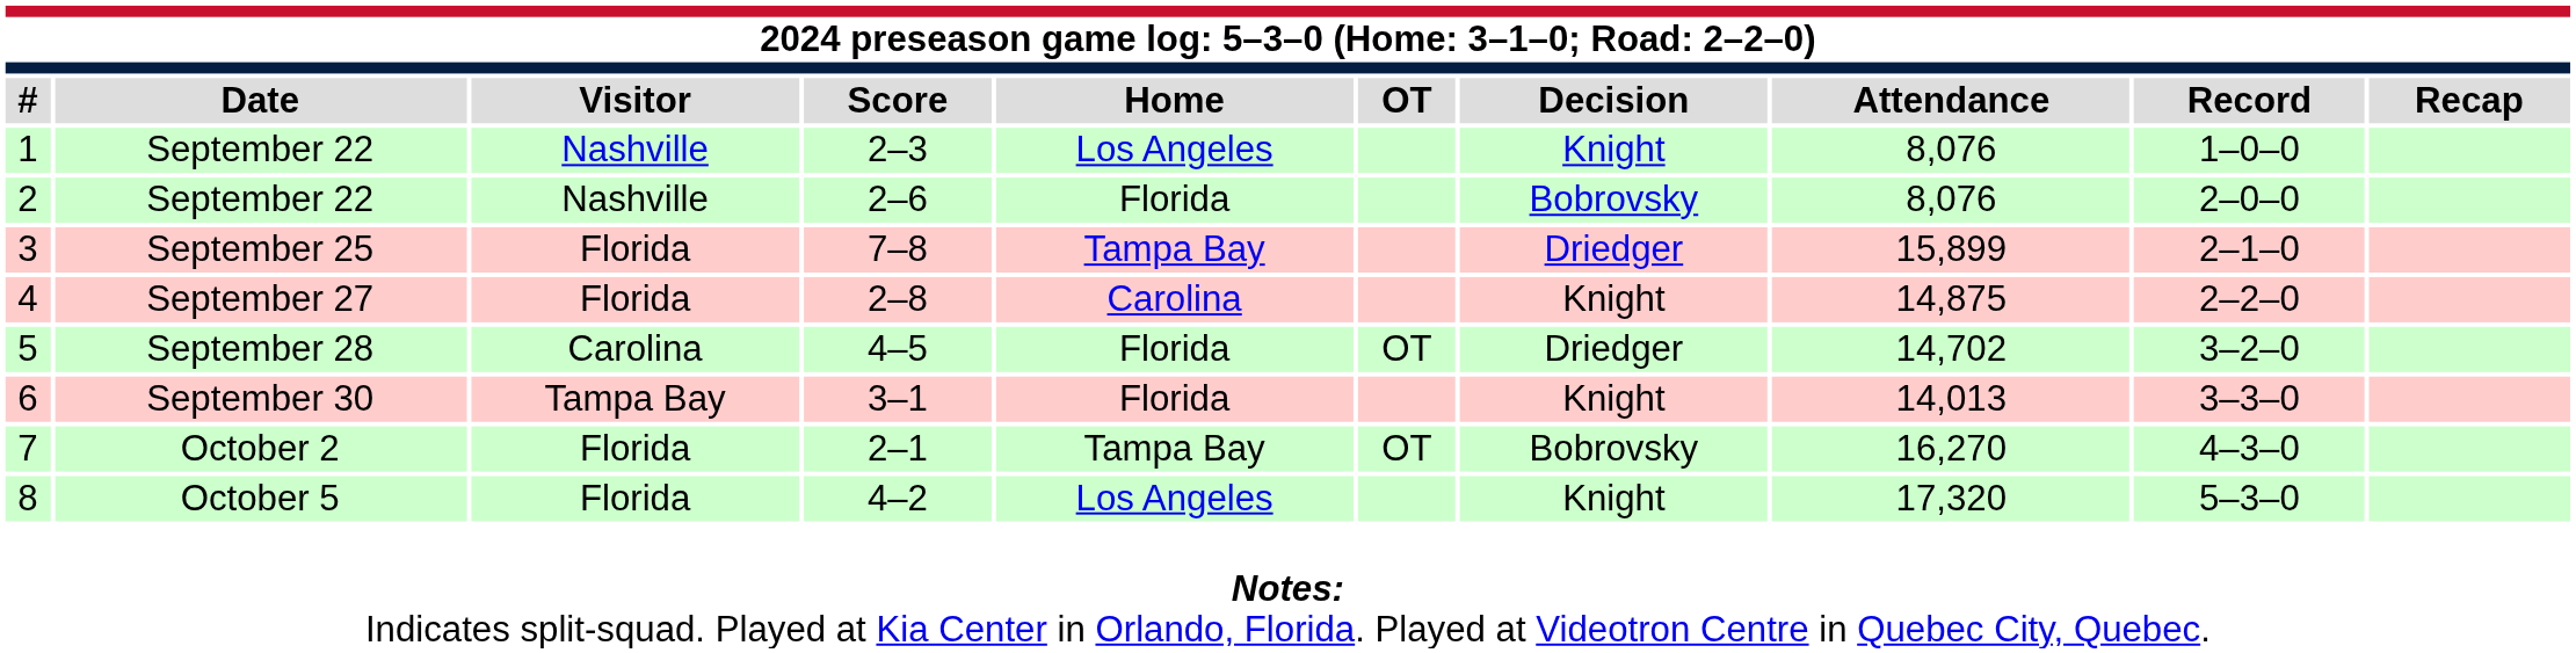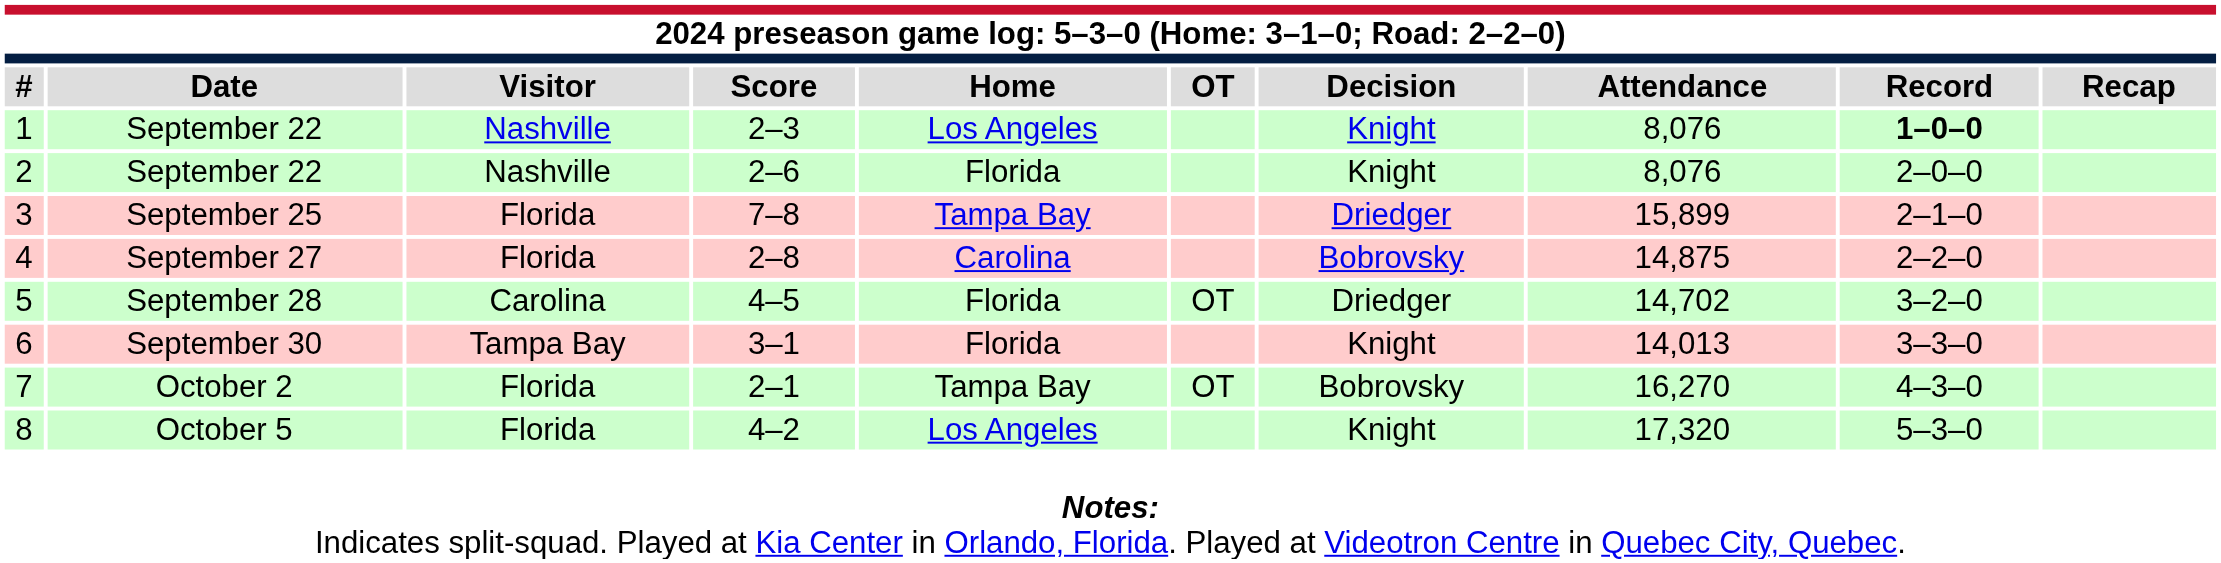1 | Record: normal -> bold
2 | Decision: Bobrovsky -> Knight
4 | Decision: Knight -> Bobrovsky
